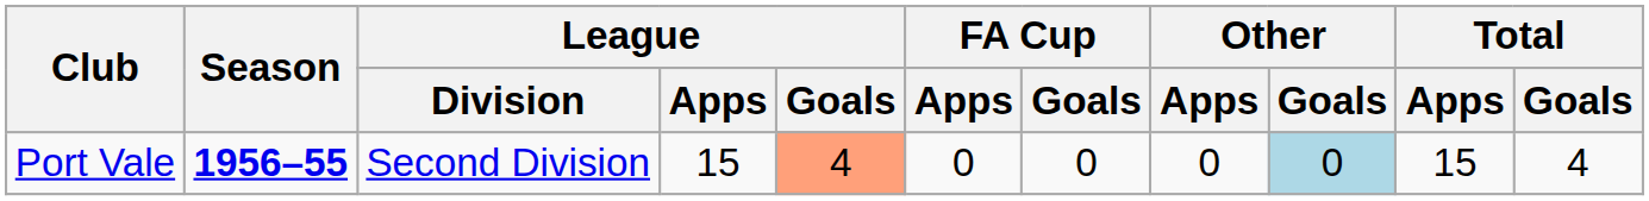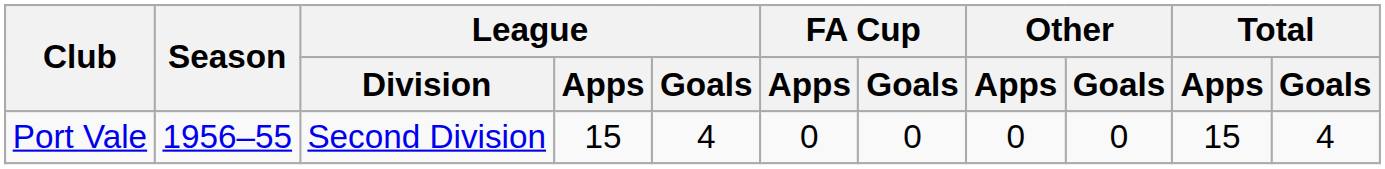Port Vale | Season: bold -> normal
Port Vale | League / Goals: lightsalmon background -> no background
Port Vale | Other / Goals: lightblue background -> no background
